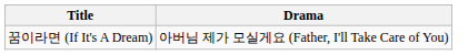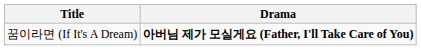꿈이라면 (If It's A Dream) | Drama: normal -> bold
